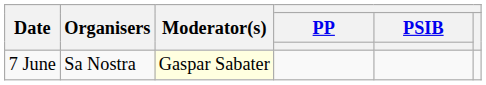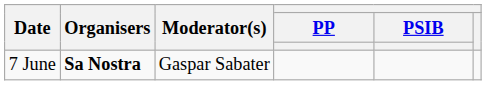7 June | Organisers: normal -> bold
7 June | Moderator(s): lightyellow background -> no background
